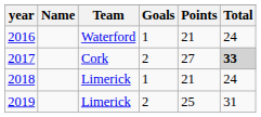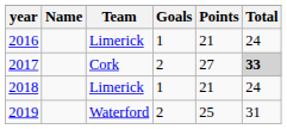2016 | Team: Waterford -> Limerick
2019 | Team: Limerick -> Waterford
